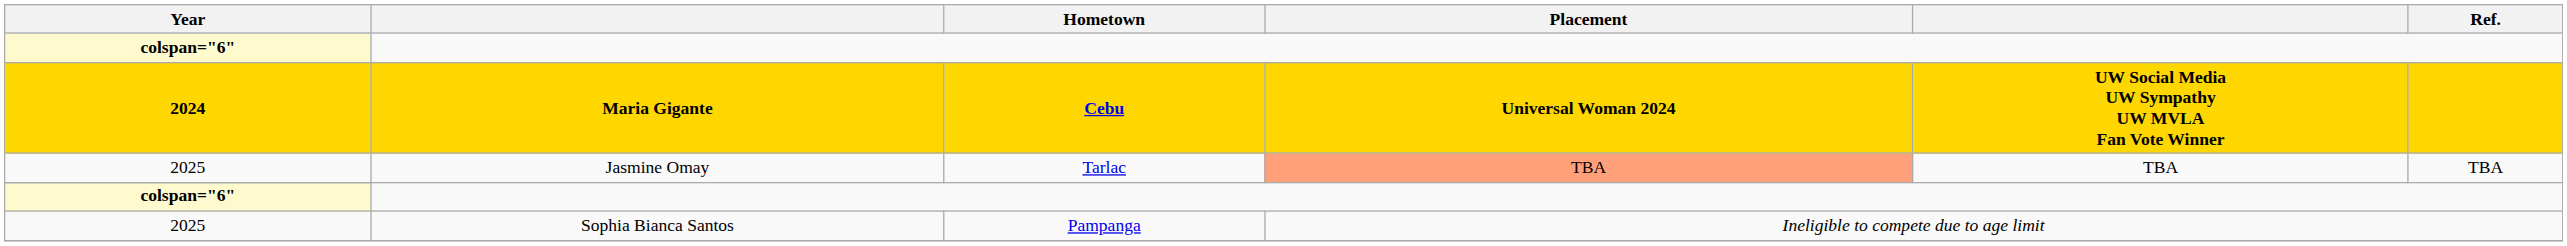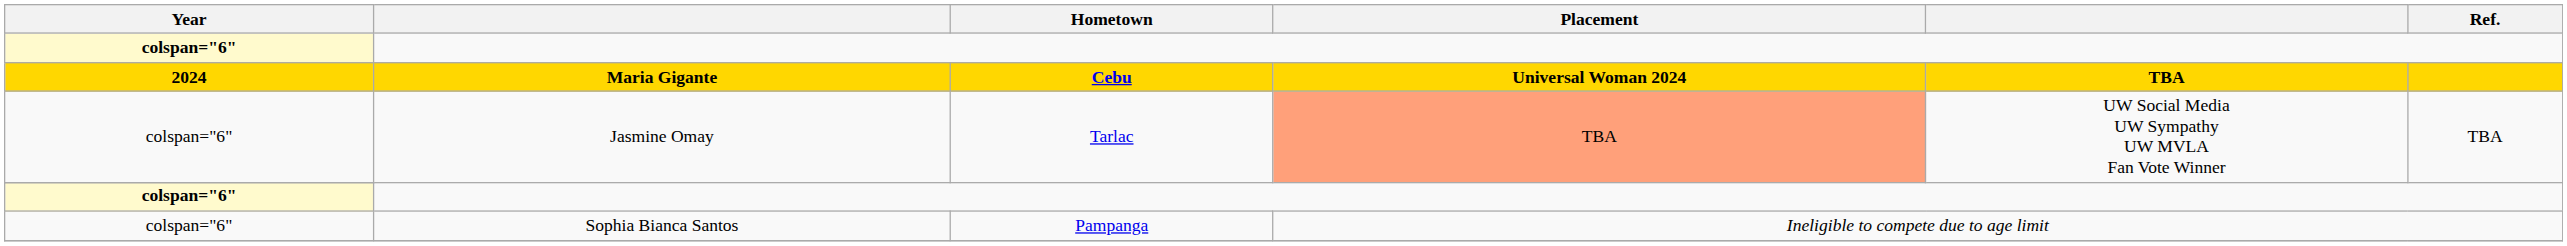Maria Gigante | column 5: UW Social Media UW Sympathy UW MVLA Fan Vote Winner -> TBA
Jasmine Omay | Year: 2025 -> colspan="6"
Jasmine Omay | column 5: TBA -> UW Social Media UW Sympathy UW MVLA Fan Vote Winner
Sophia Bianca Santos | Year: 2025 -> colspan="6"
